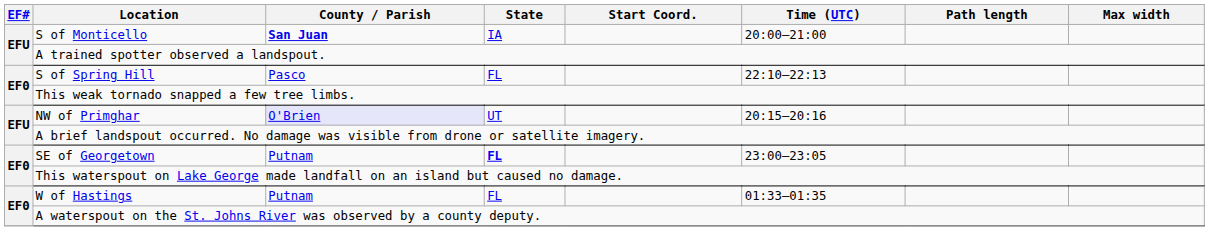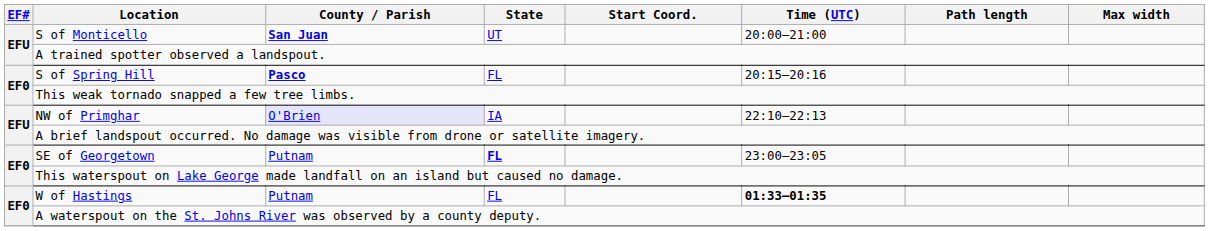S of Monticello | State: IA -> UT
S of Spring Hill | County / Parish: normal -> bold
S of Spring Hill | Time (UTC): 22:10–22:13 -> 20:15–20:16
NW of Primghar | State: UT -> IA
NW of Primghar | Time (UTC): 20:15–20:16 -> 22:10–22:13
W of Hastings | Time (UTC): normal -> bold
